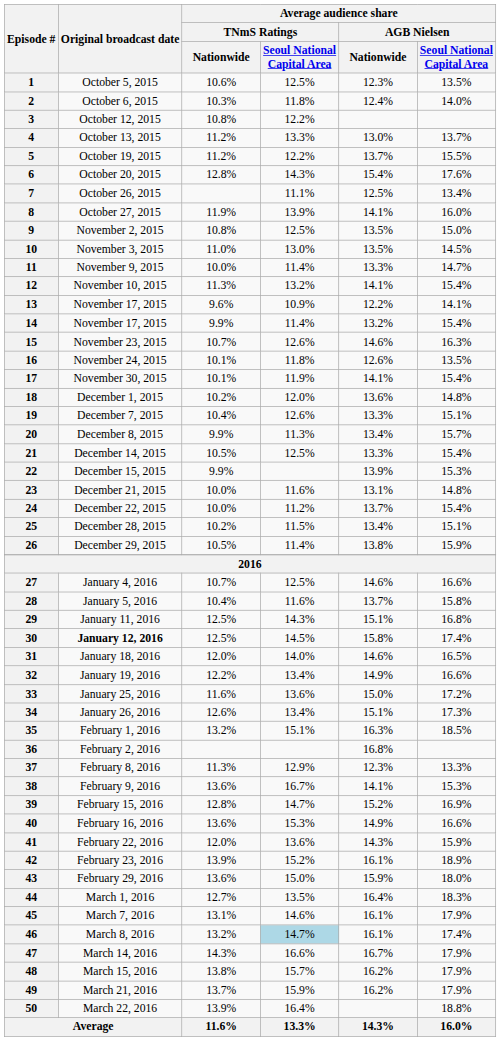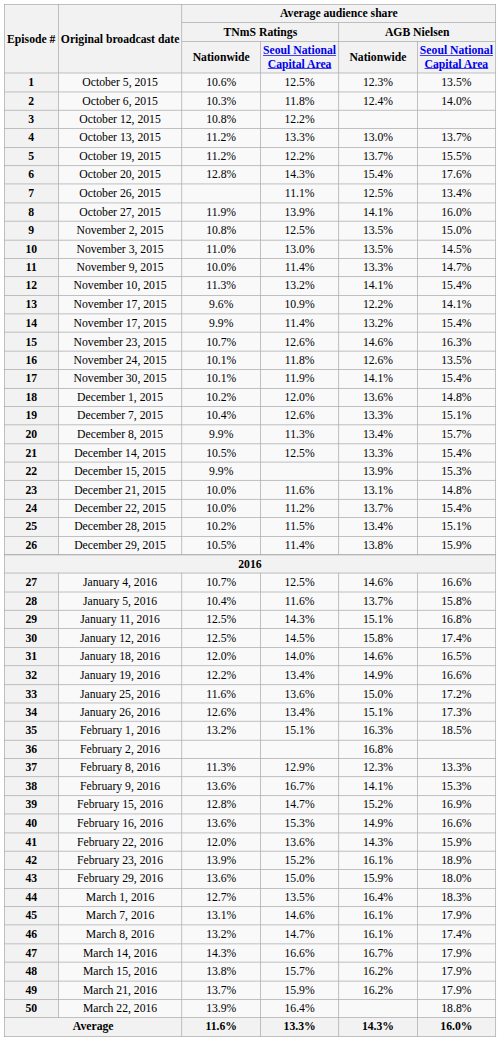30 | Original broadcast date: bold -> normal
46 | column 4: lightblue background -> no background
